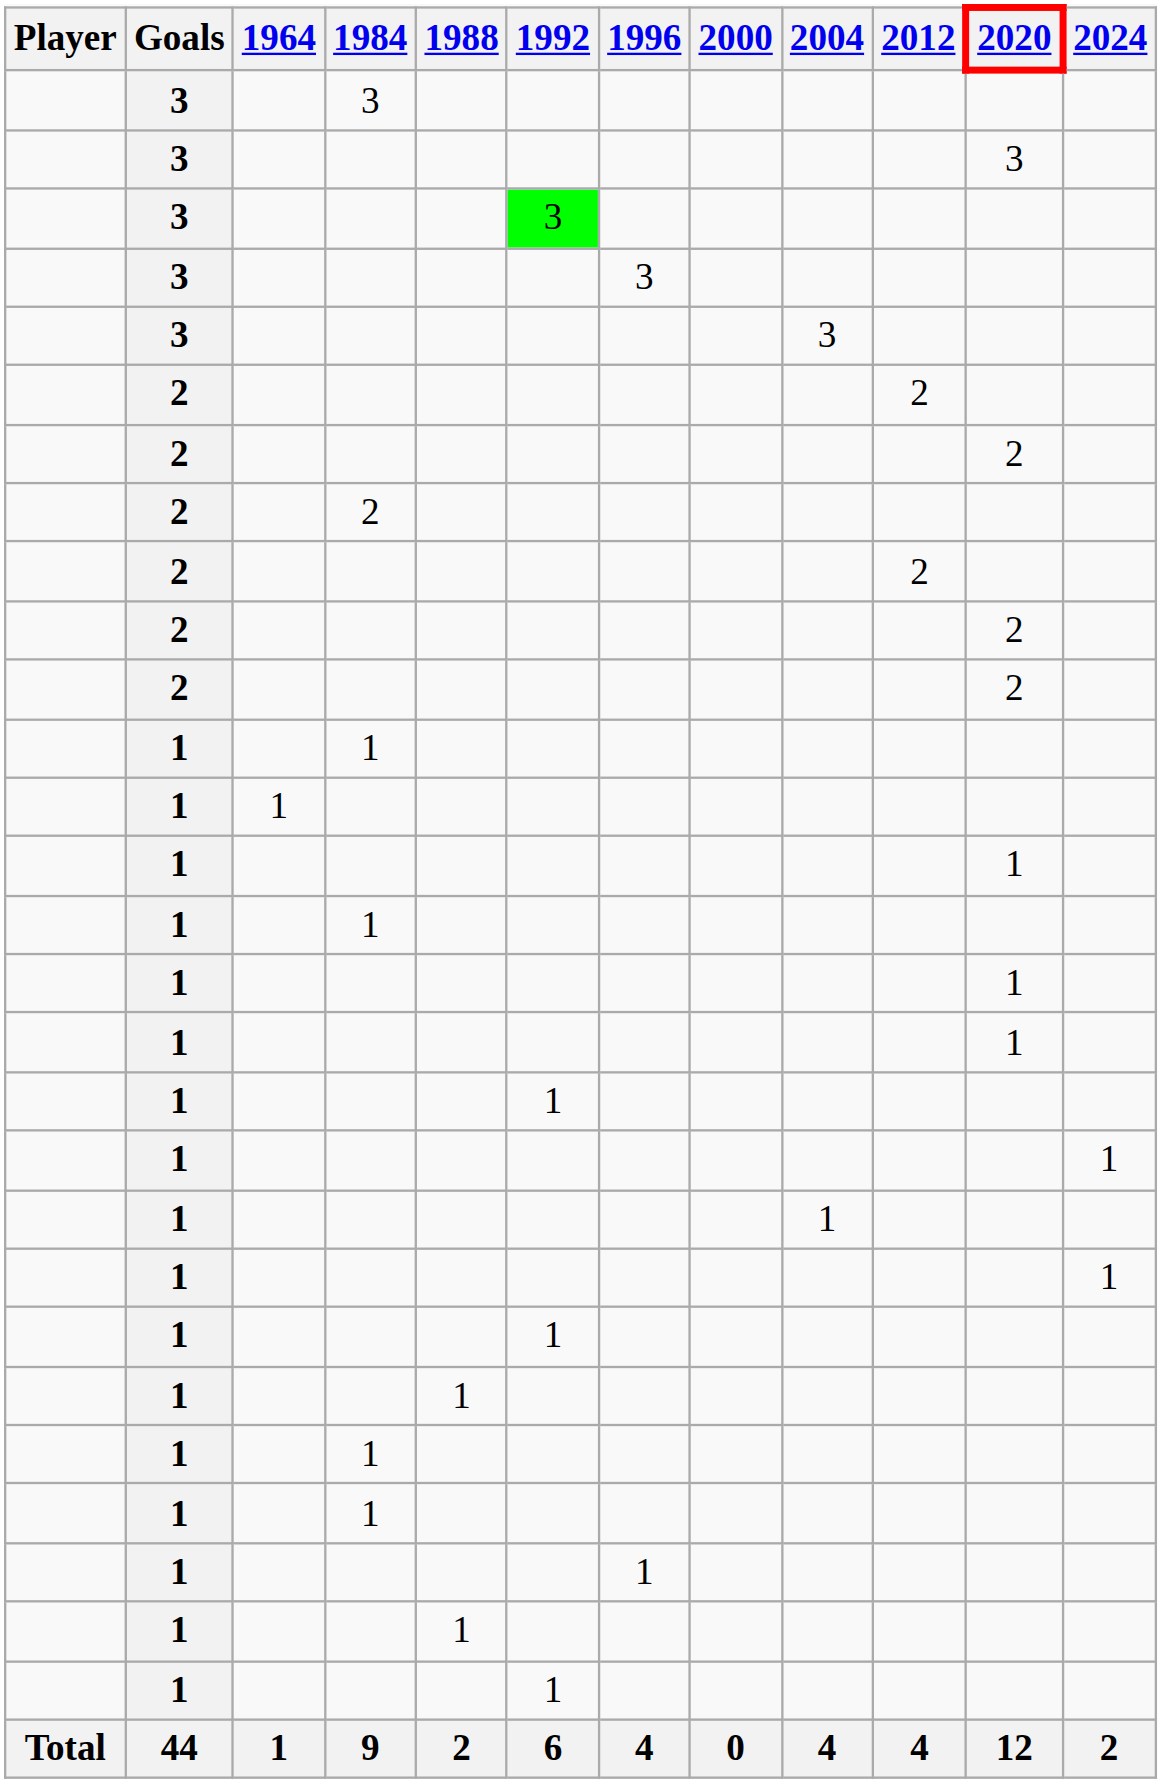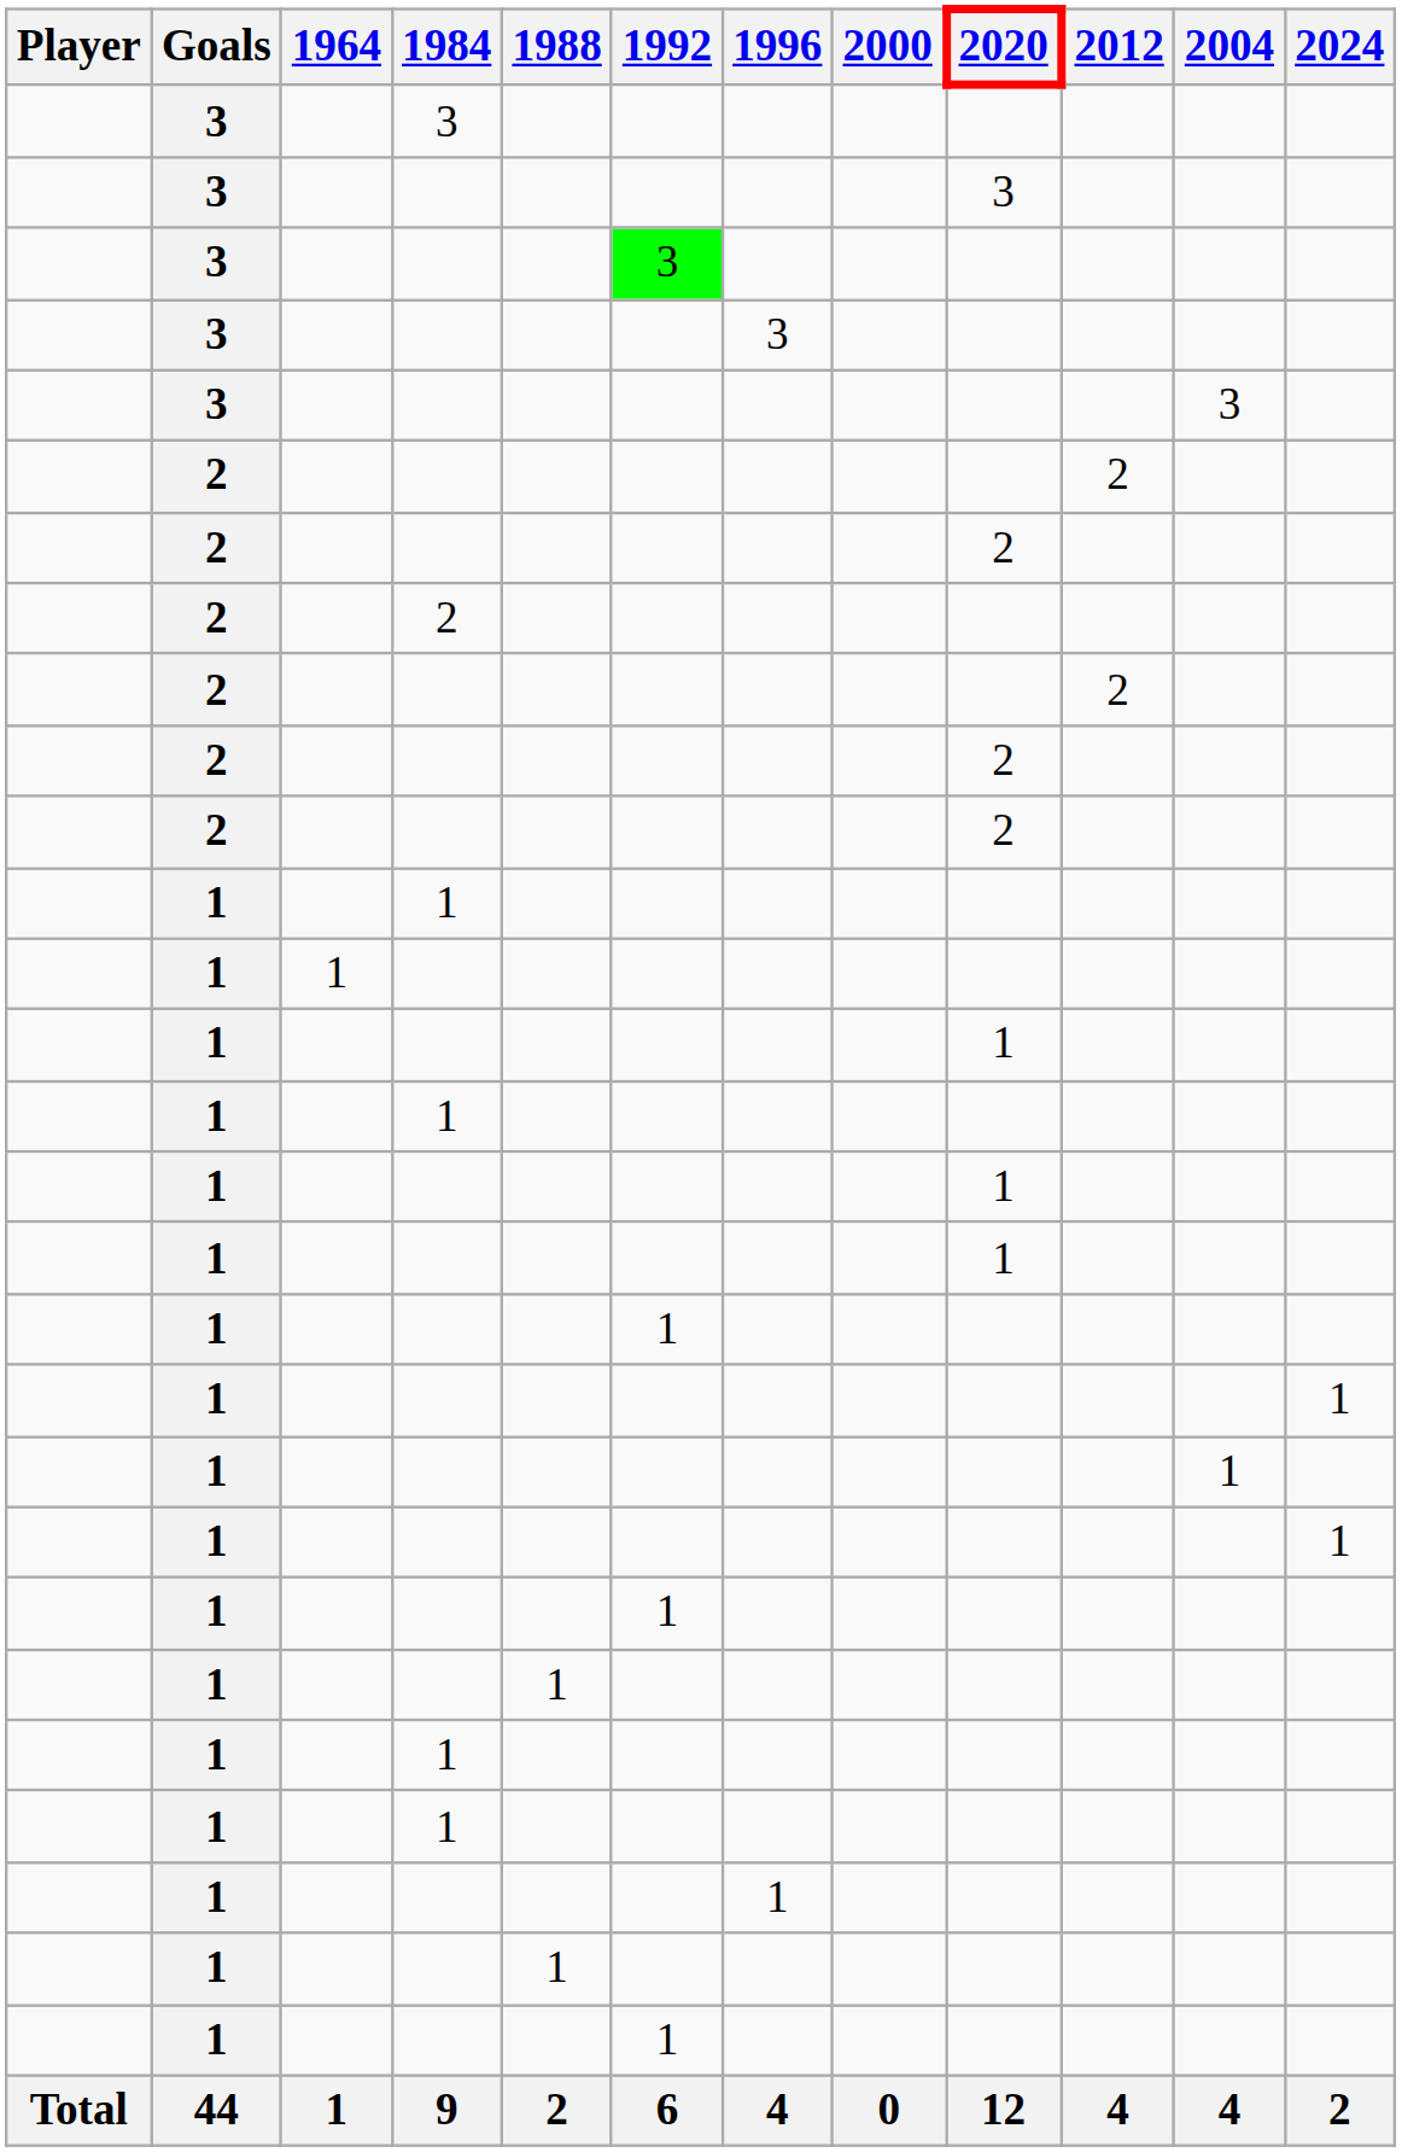columns swapped: 2004 <-> 2020
